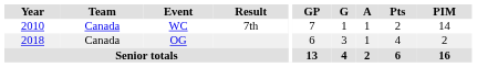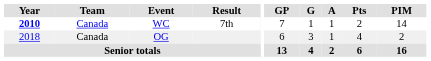WC | Year: normal -> bold
